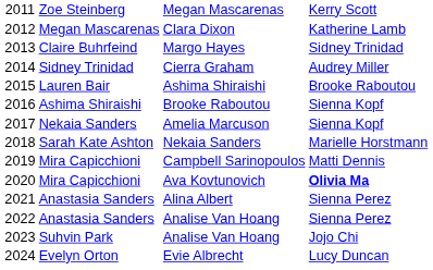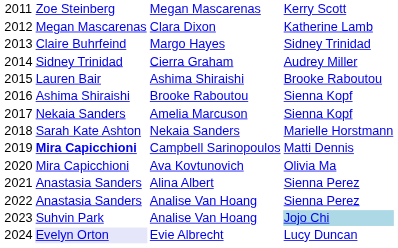Campbell Sarinopoulos | column 2: normal -> bold
Ava Kovtunovich | column 4: bold -> normal
2023 / Analise Van Hoang | column 4: no background -> lightblue background
Evie Albrecht | column 2: no background -> lavender background
